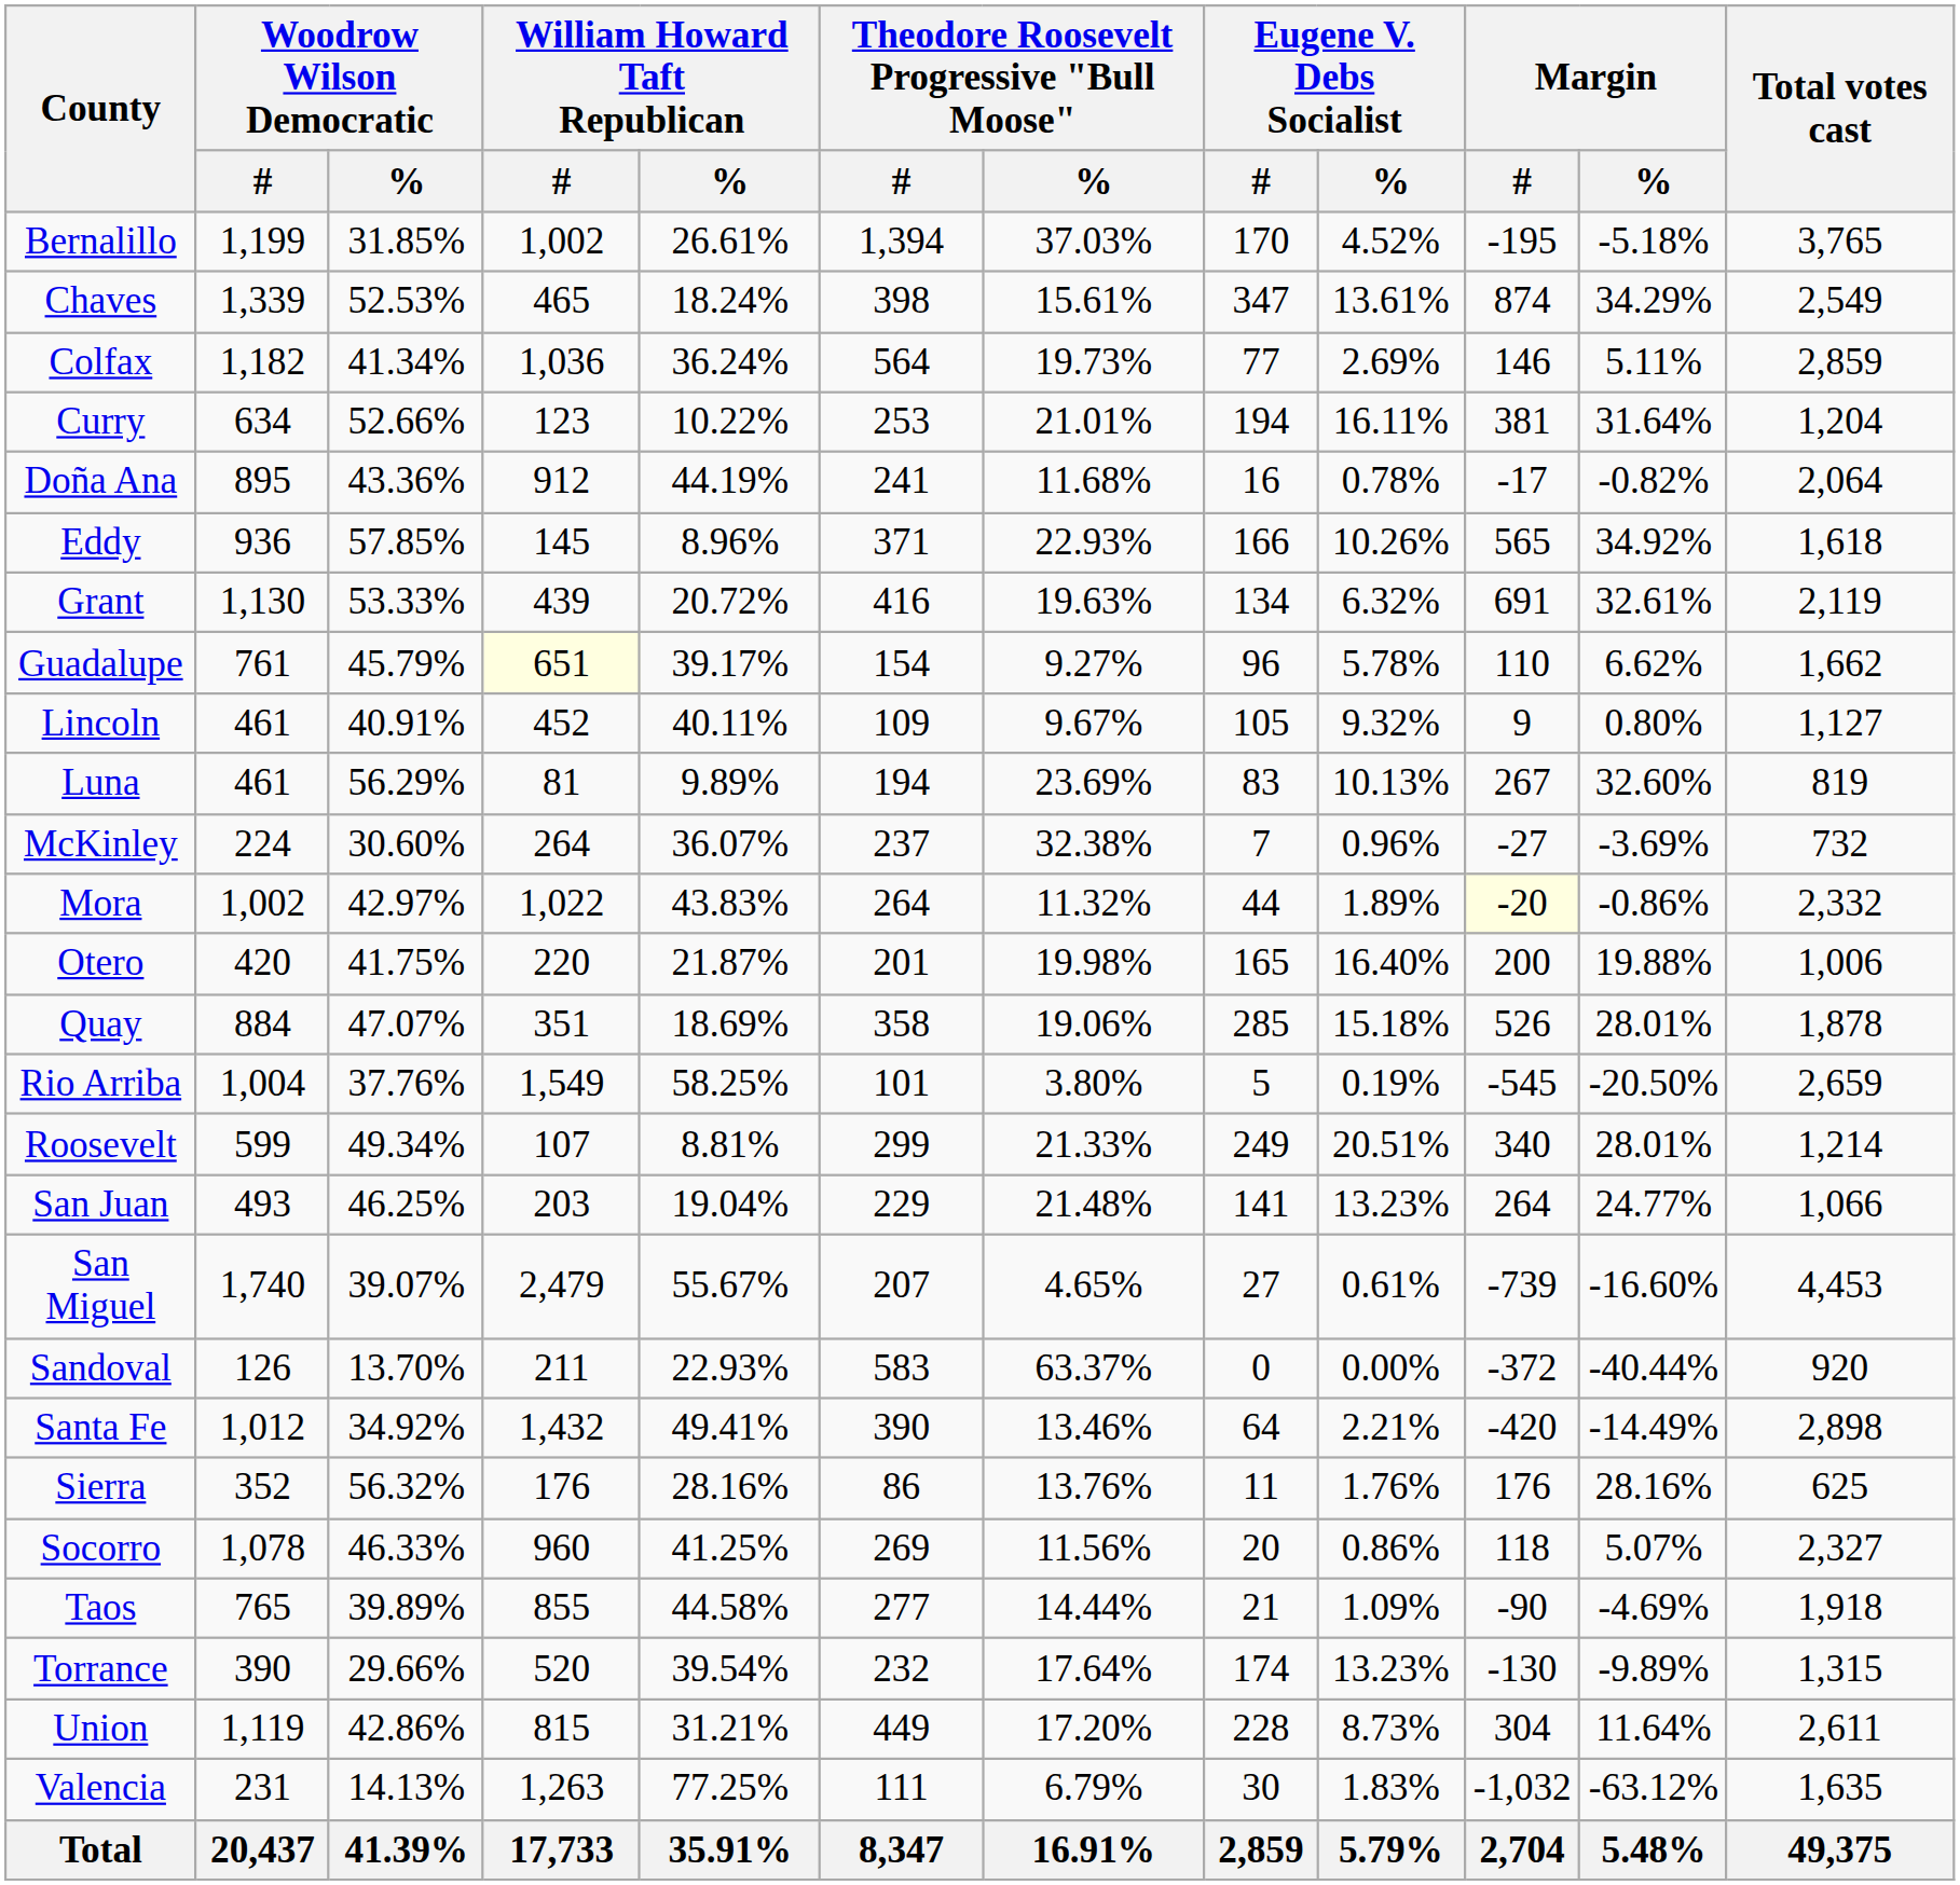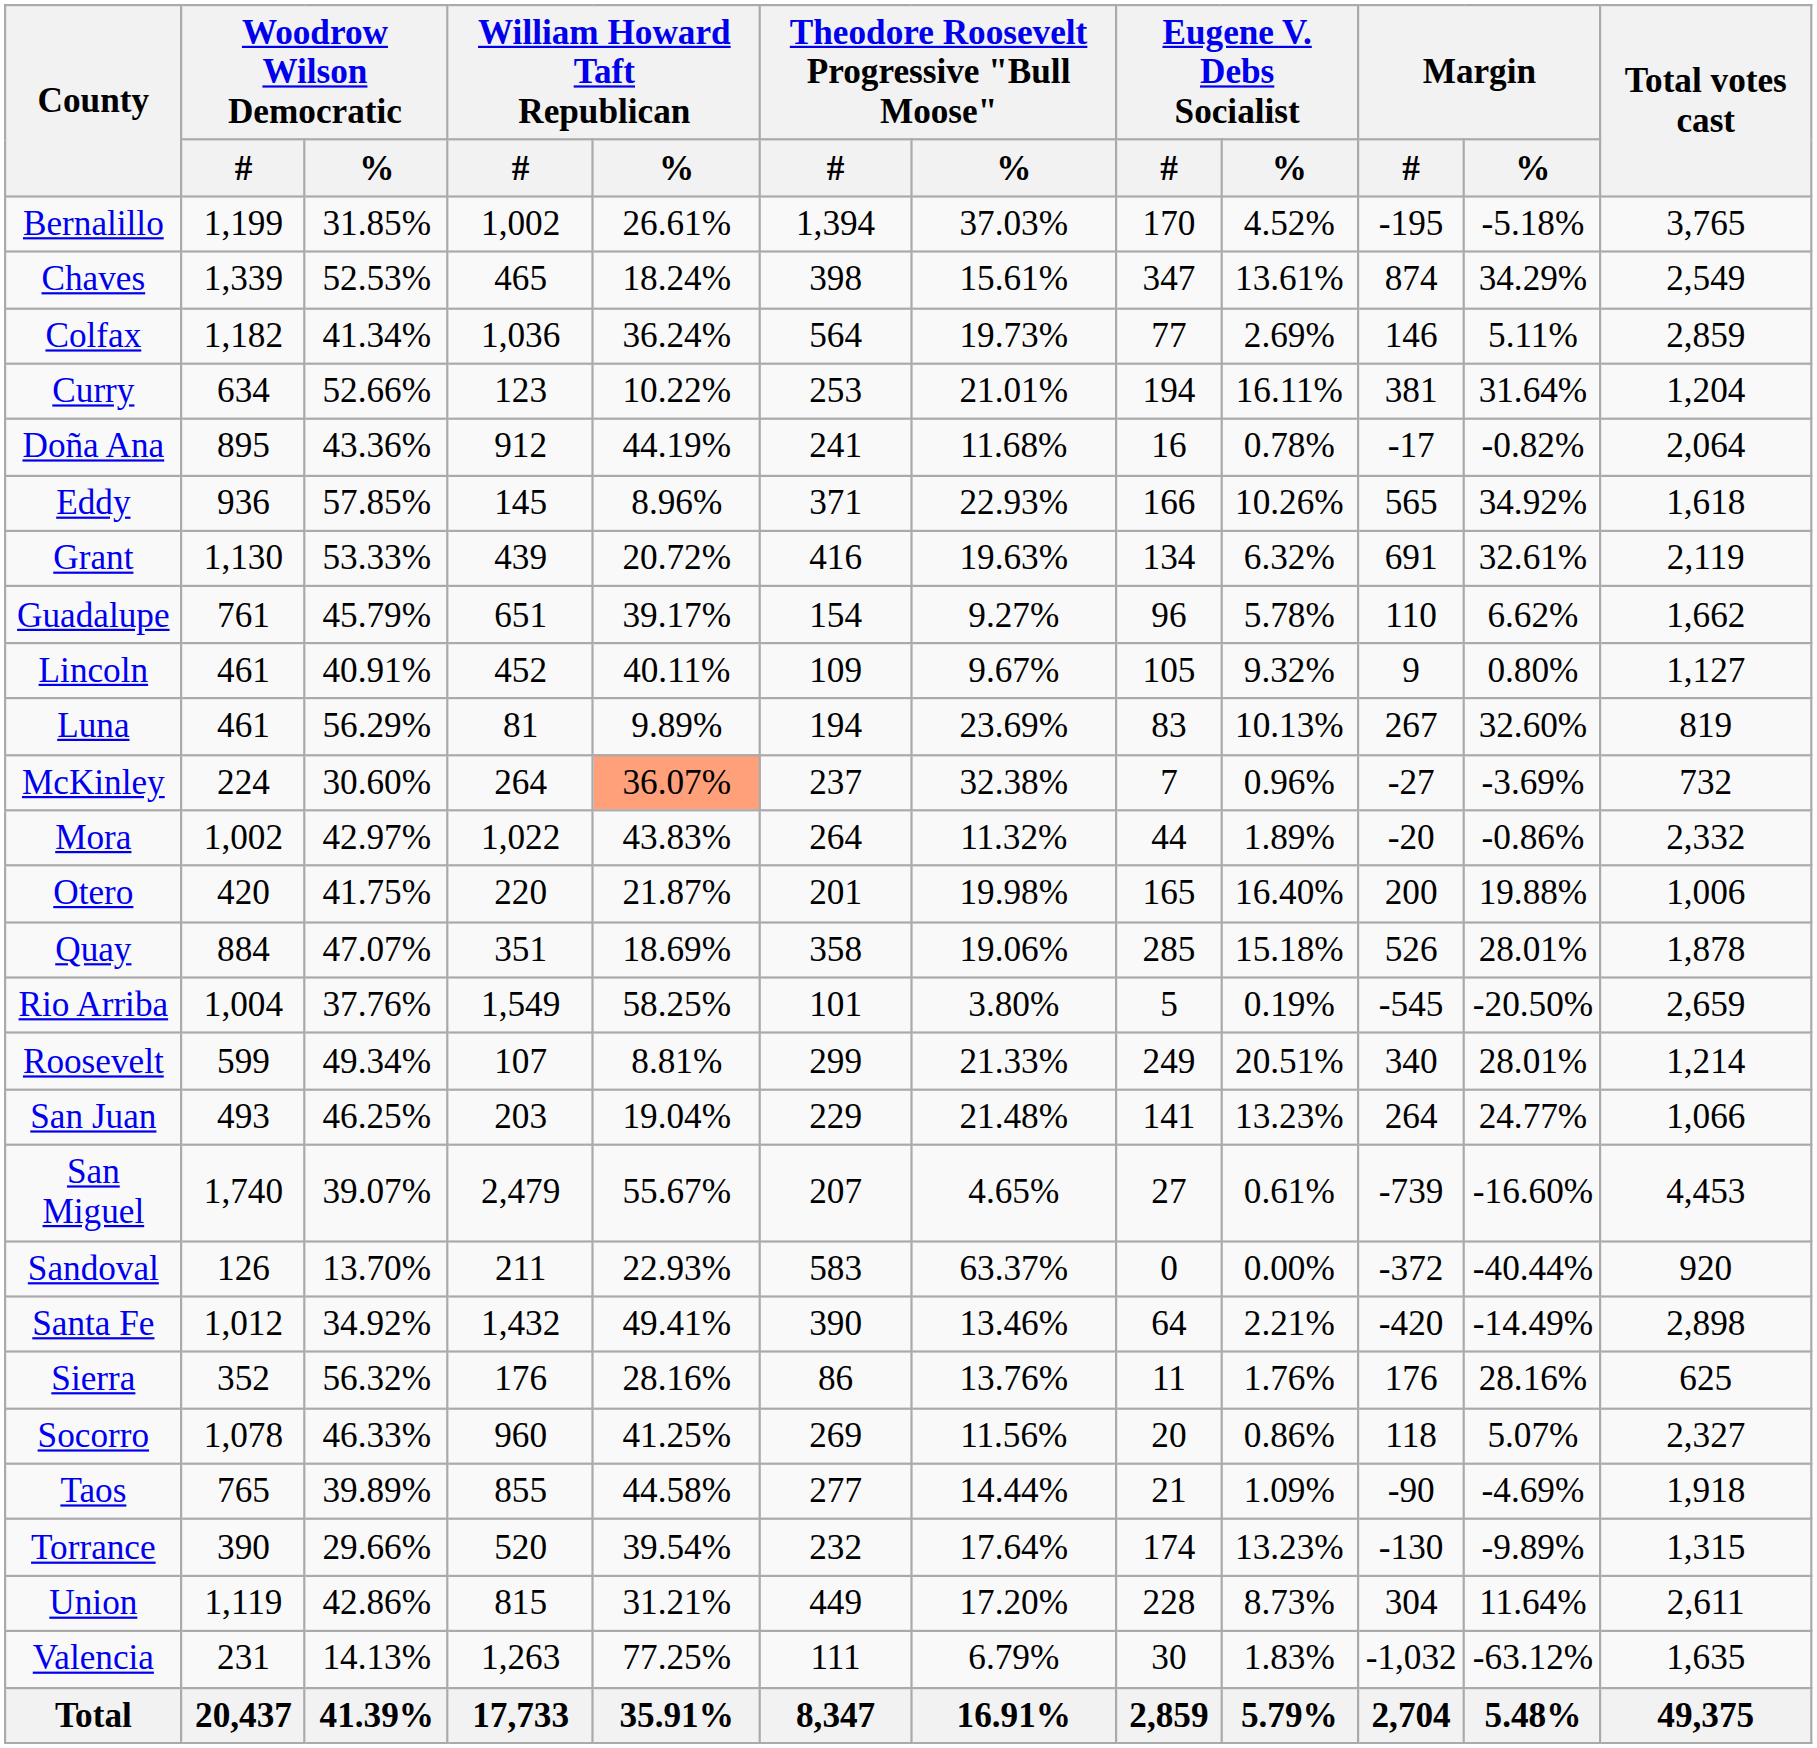Guadalupe | William Howard Taft Republican / #: lightyellow background -> no background
McKinley | William Howard Taft Republican / %: no background -> lightsalmon background
Mora | Margin / #: lightyellow background -> no background
